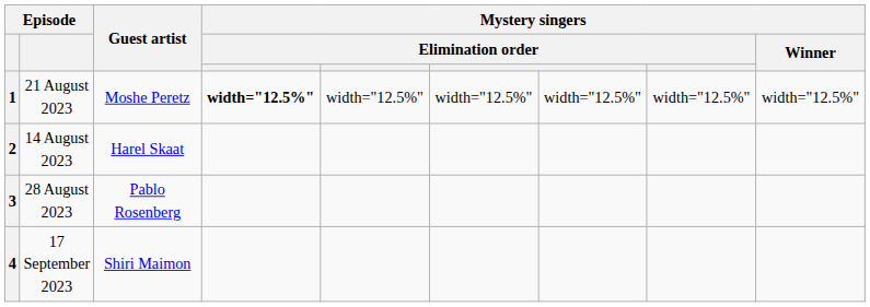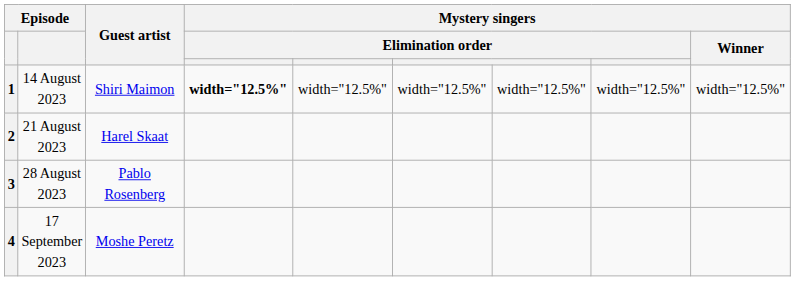1 | column 2: 21 August 2023 -> 14 August 2023
1 | Guest artist: Moshe Peretz -> Shiri Maimon
2 | column 2: 14 August 2023 -> 21 August 2023
4 | Guest artist: Shiri Maimon -> Moshe Peretz
